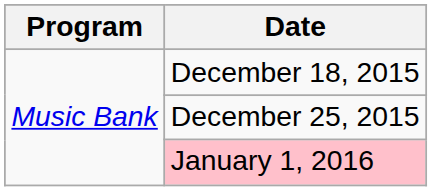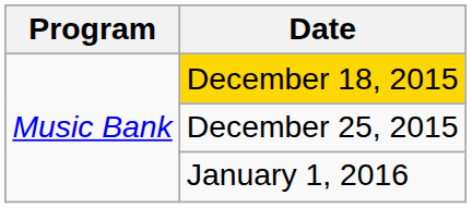December 18, 2015 | Date: no background -> gold background
January 1, 2016 | Date: pink background -> no background
